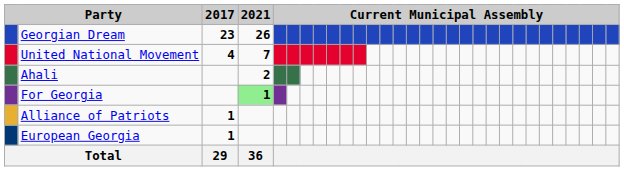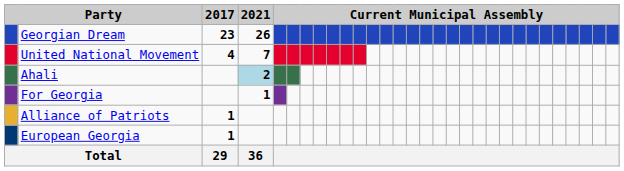Ahali | 2021: no background -> lightblue background
For Georgia | 2021: lightgreen background -> no background
